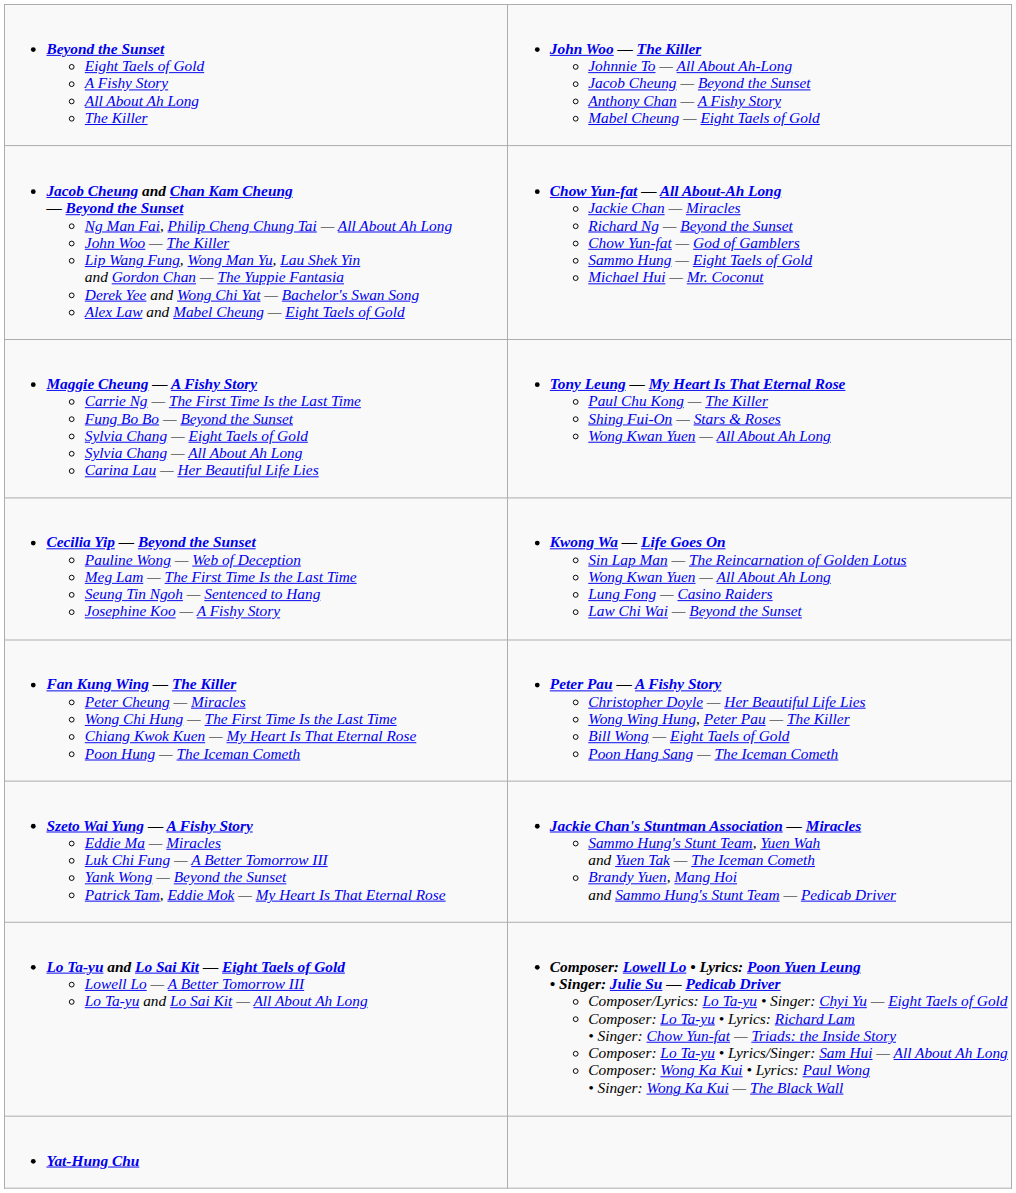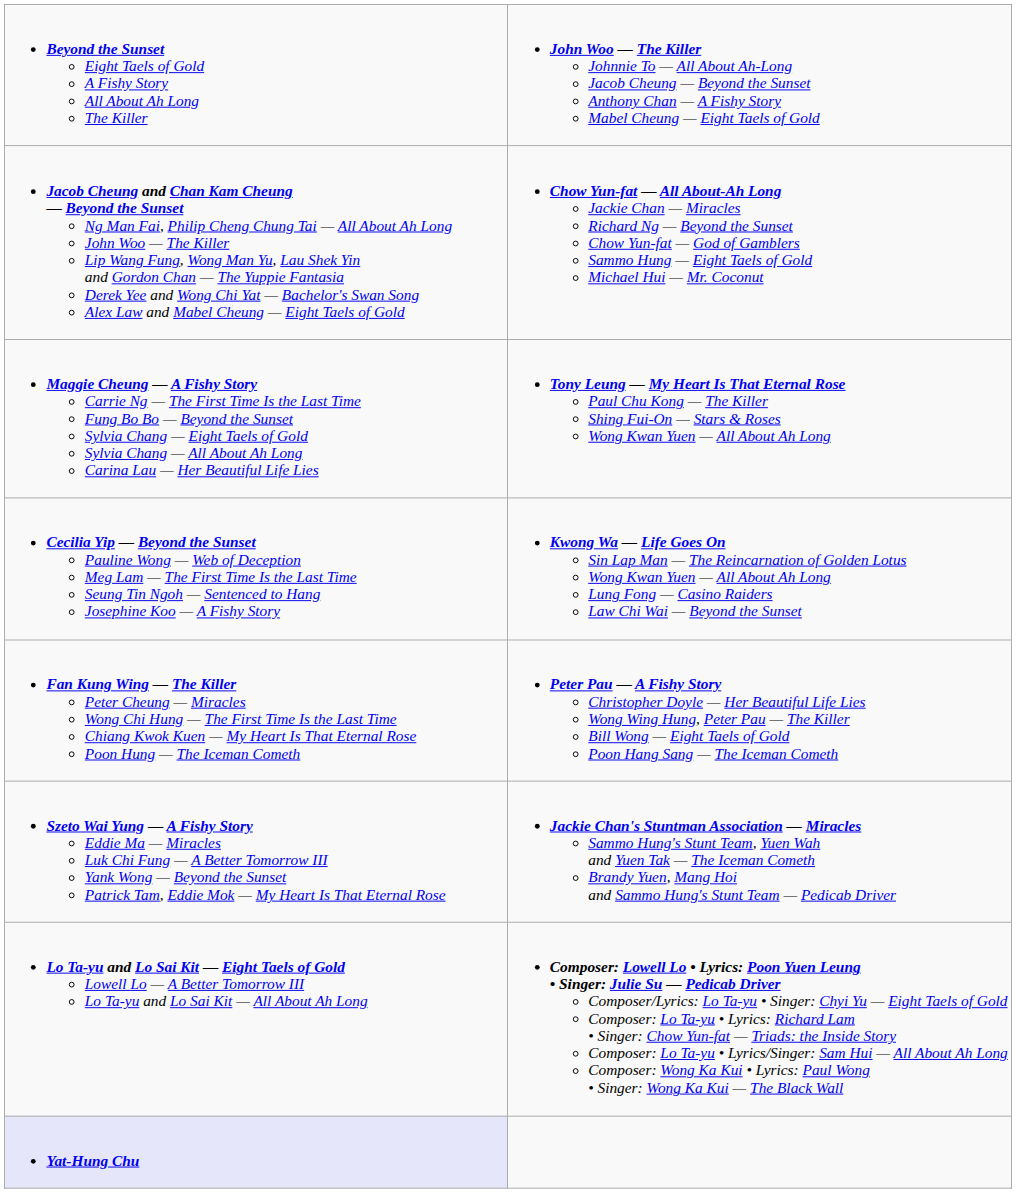Yat-Hung Chu | column 1: no background -> lavender background
